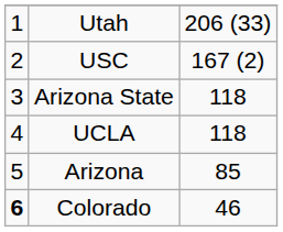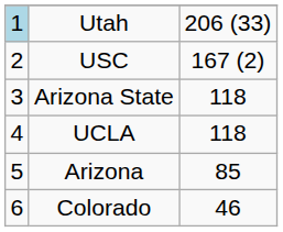Utah | column 1: no background -> lightblue background
Colorado | column 1: bold -> normal
